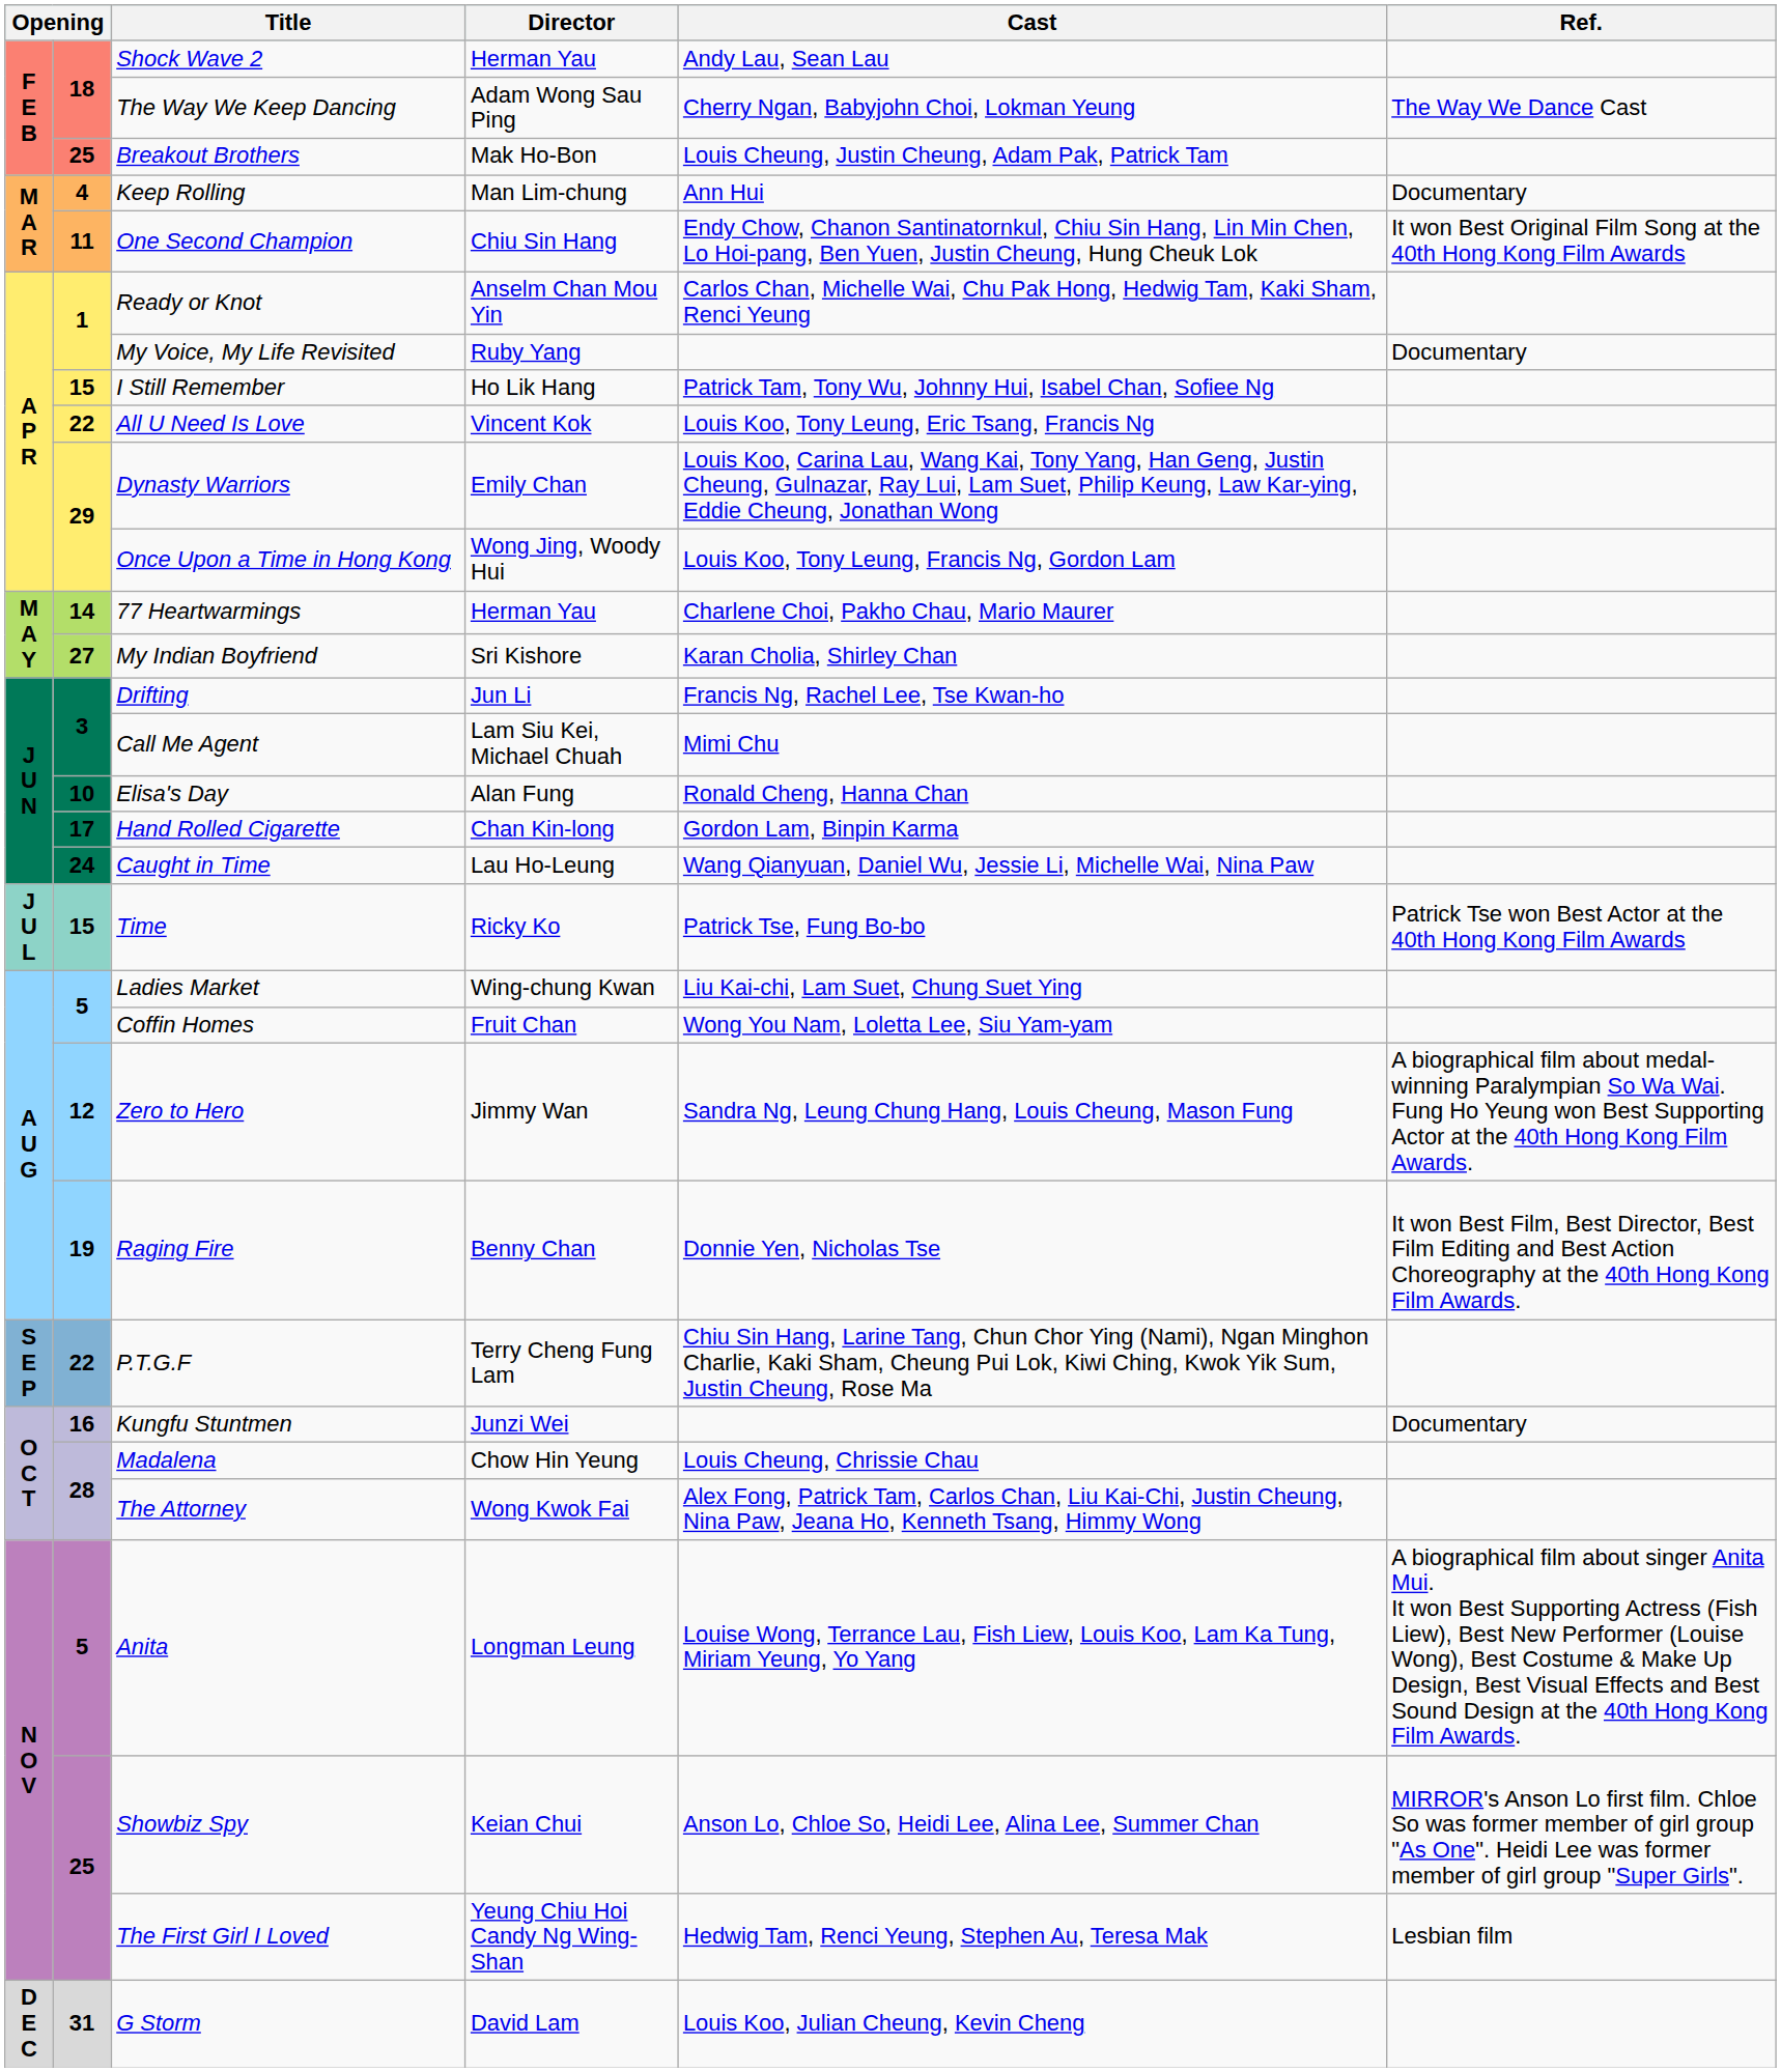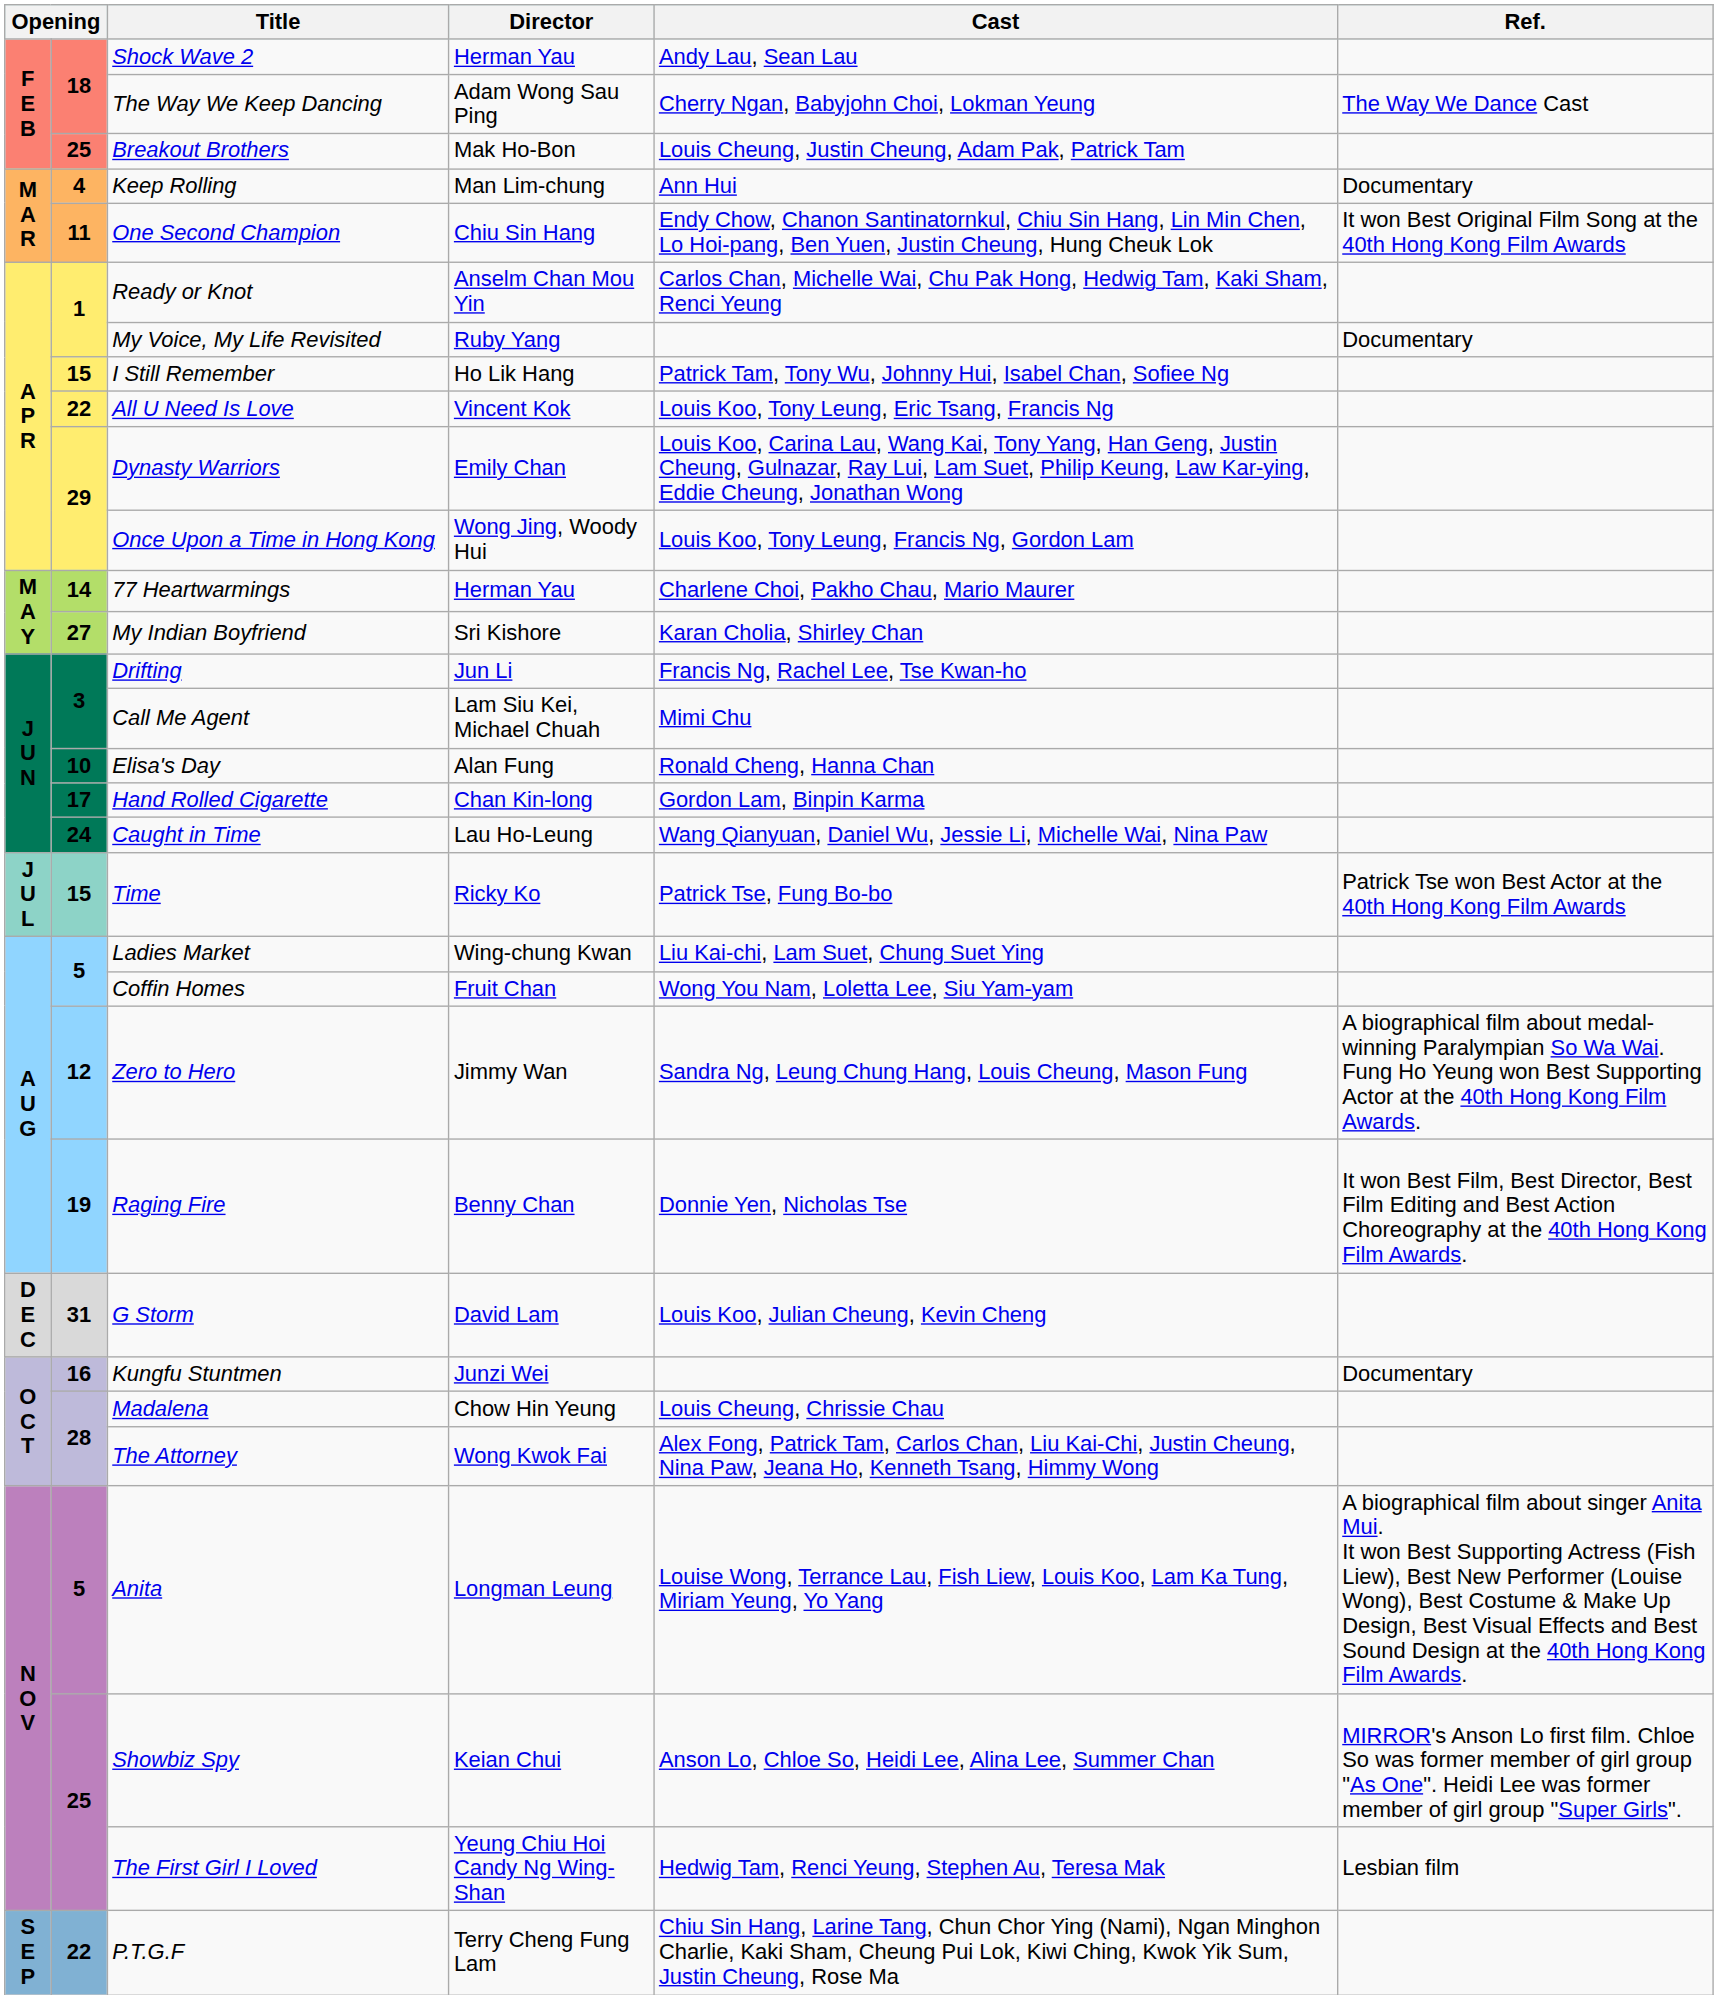rows swapped: P.T.G.F <-> G Storm
